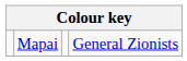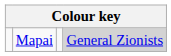Mapai | column 4: no background -> lightgrey background
